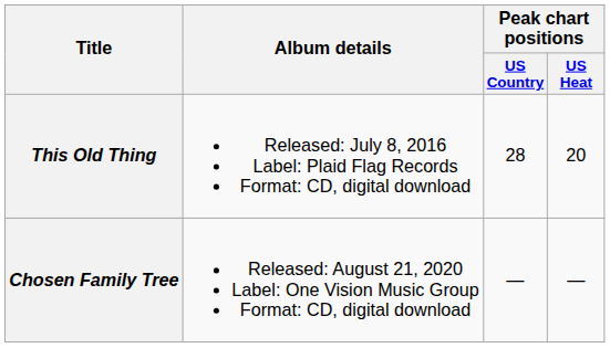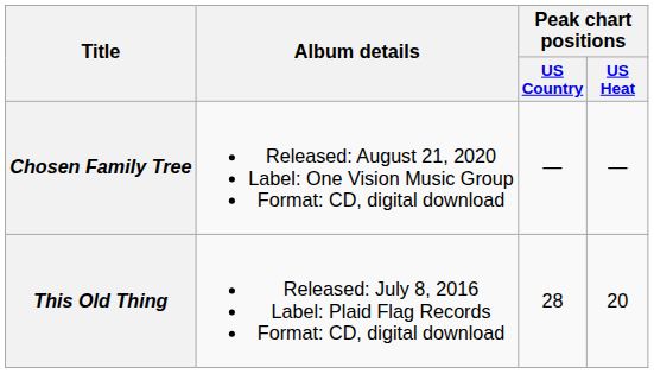rows swapped: This Old Thing <-> Chosen Family Tree
